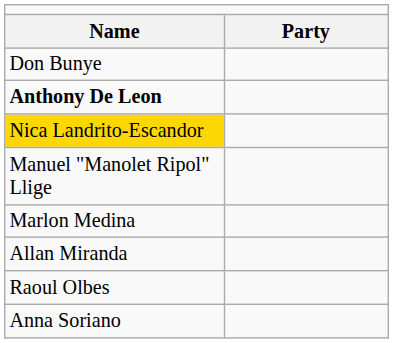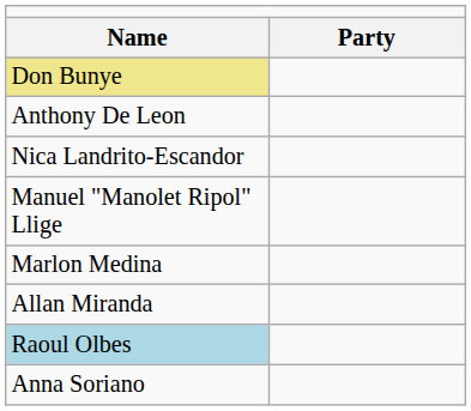Don Bunye | column 1: no background -> khaki background
Anthony De Leon | column 1: bold -> normal
Nica Landrito-Escandor | column 1: gold background -> no background
Raoul Olbes | column 1: no background -> lightblue background
